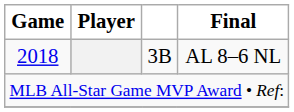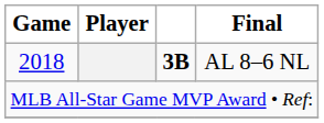2018 | column 3: normal -> bold
